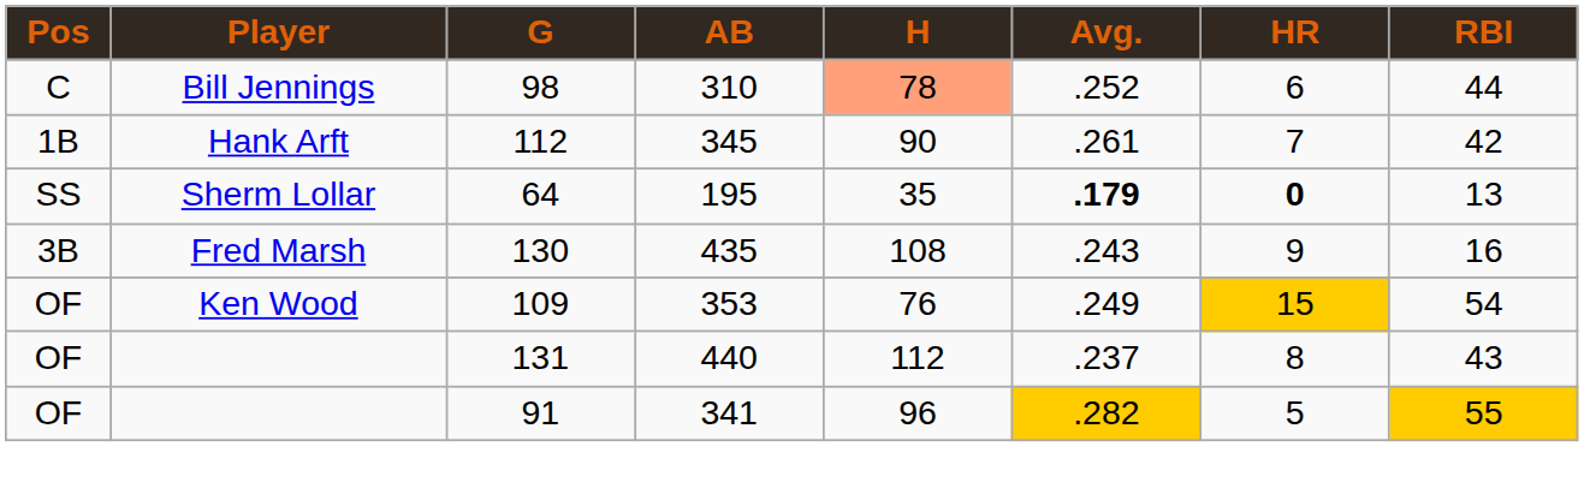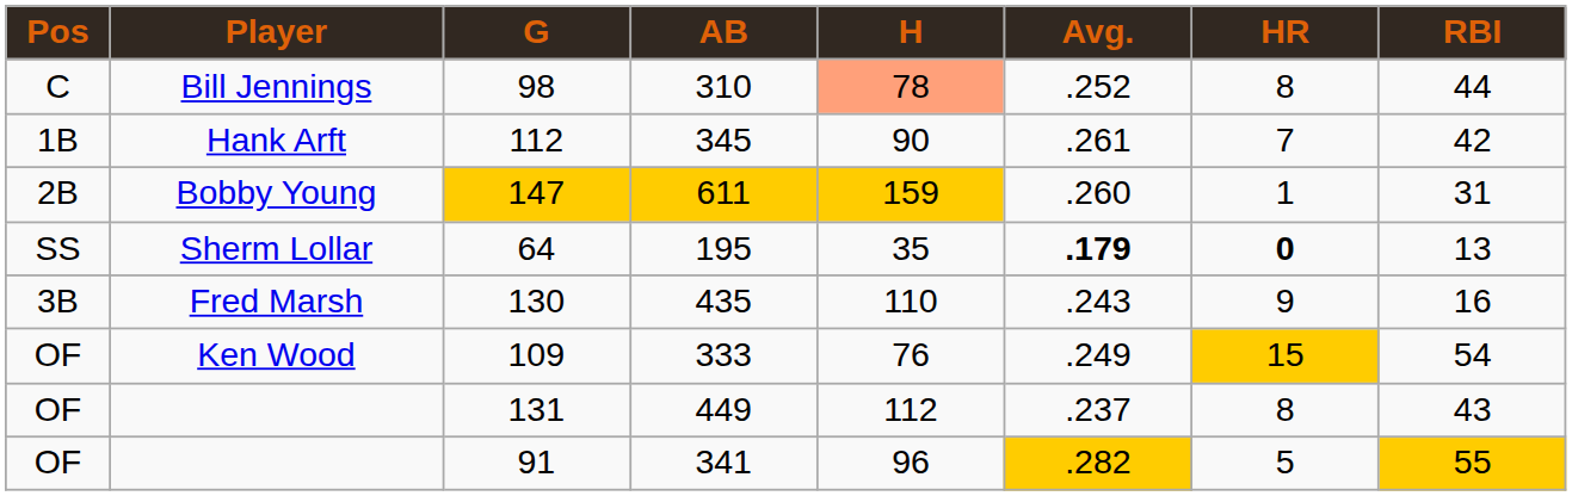98 | HR: 6 -> 8
+ row: 2B | Bobby Young | 147 | 611 | 159 | .260 | 1 | 31
130 | H: 108 -> 110
109 | AB: 353 -> 333
131 | AB: 440 -> 449
